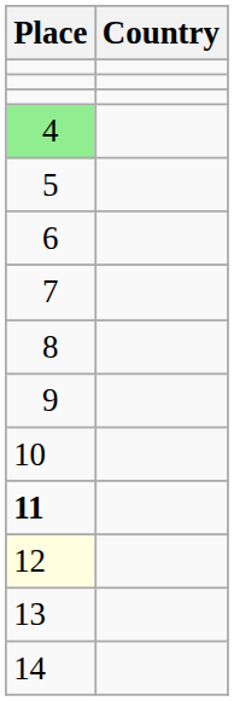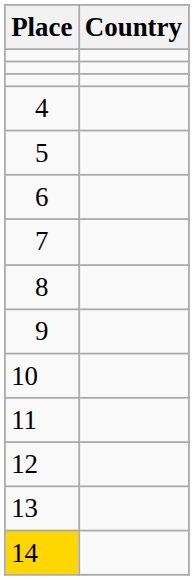row 5 | Place: lightgreen background -> no background
row 12 | Place: bold -> normal
row 13 | Place: lightyellow background -> no background
row 15 | Place: no background -> gold background
